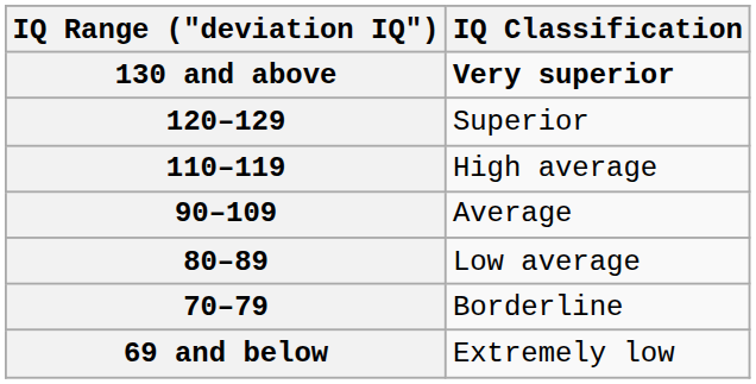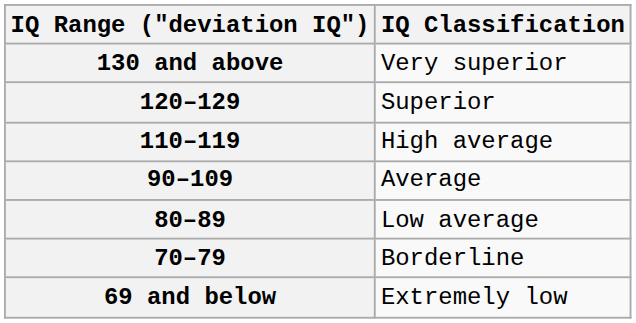130 and above | IQ Classification: bold -> normal
